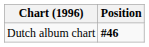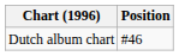Dutch album chart | Position: bold -> normal
